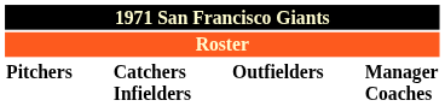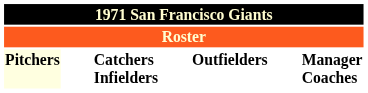Pitchers | column 1: no background -> lightyellow background
